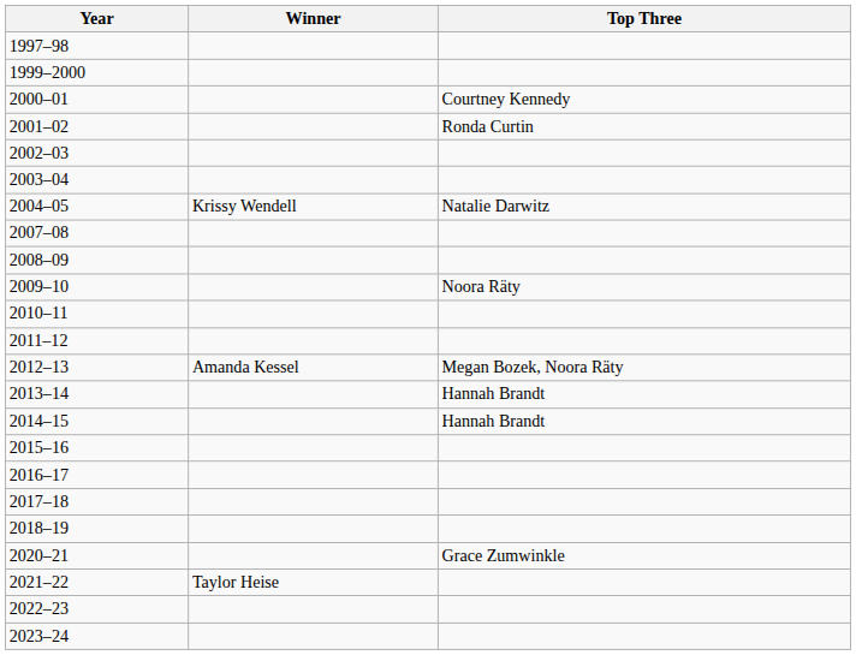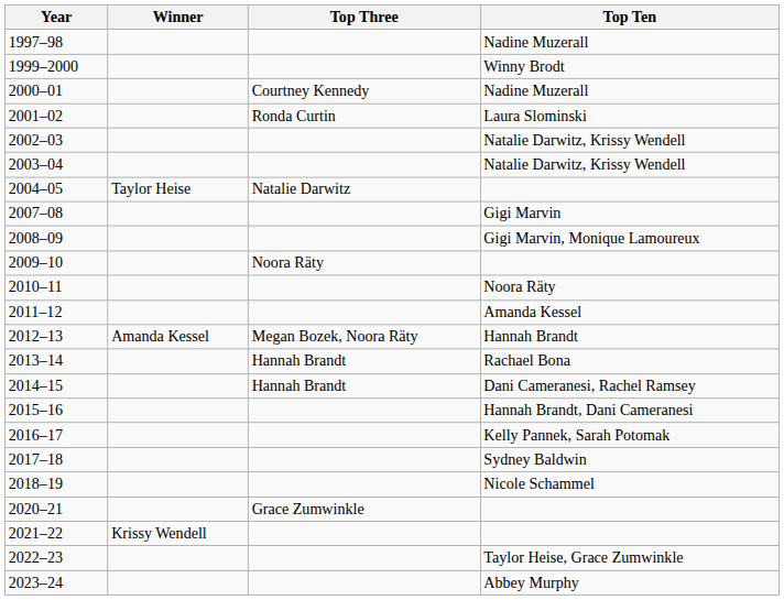+ column: Top Ten | Nadine Muzerall | Winny Brodt | Nadine Muzerall | Laura Slominski | Natalie Darwitz, Krissy Wendell | Natalie Darwitz, Krissy Wendell | Gigi Marvin | Gigi Marvin, Monique Lamoureux | Noora Räty | Amanda Kessel | Hannah Brandt | Rachael Bona | Dani Cameranesi, Rachel Ramsey | Hannah Brandt, Dani Cameranesi | Kelly Pannek, Sarah Potomak | Sydney Baldwin | Nicole Schammel | Taylor Heise, Grace Zumwinkle | Abbey Murphy
2004–05 | Winner: Krissy Wendell -> Taylor Heise
2021–22 | Winner: Taylor Heise -> Krissy Wendell
